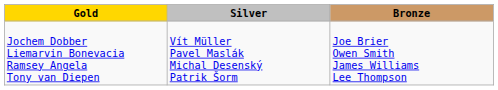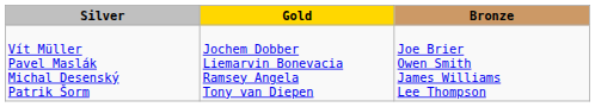columns swapped: Gold <-> Silver
